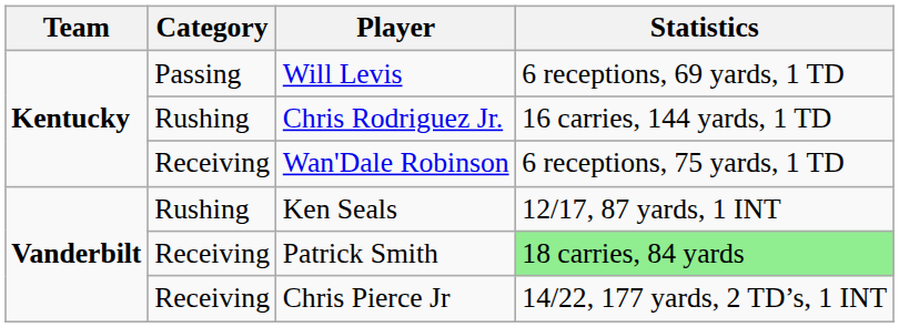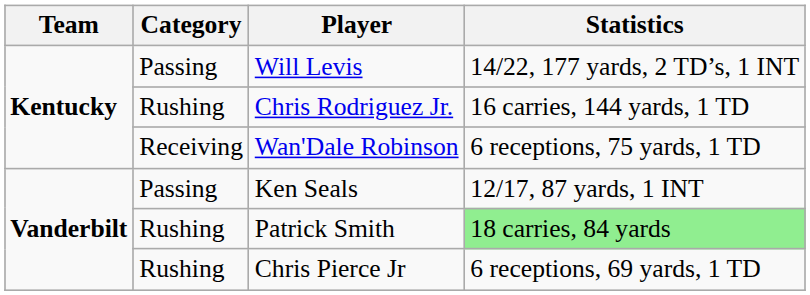Will Levis | Statistics: 6 receptions, 69 yards, 1 TD -> 14/22, 177 yards, 2 TD’s, 1 INT
Ken Seals | Category: Rushing -> Passing
Patrick Smith | Category: Receiving -> Rushing
Chris Pierce Jr | Category: Receiving -> Rushing
Chris Pierce Jr | Statistics: 14/22, 177 yards, 2 TD’s, 1 INT -> 6 receptions, 69 yards, 1 TD
